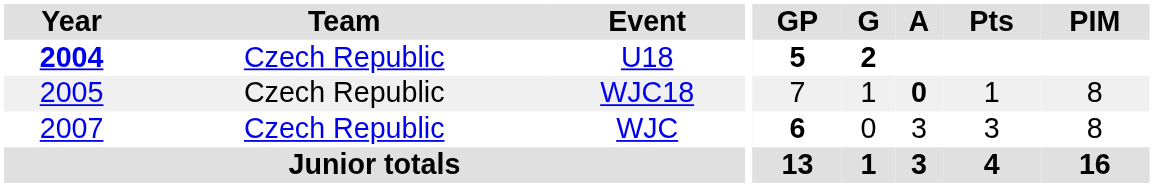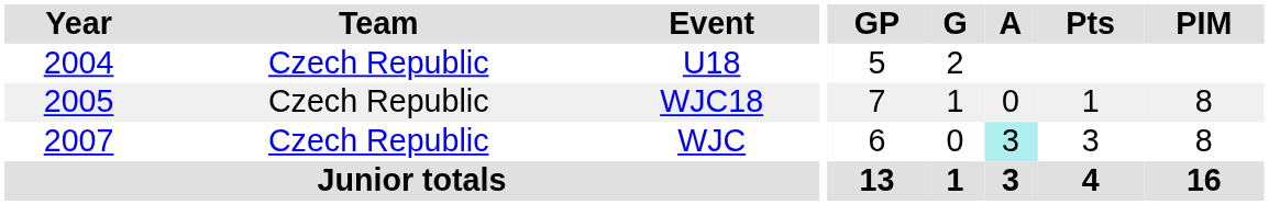U18 | Year: bold -> normal
U18 | GP: bold -> normal
U18 | G: bold -> normal
WJC18 | A: bold -> normal
WJC | GP: bold -> normal
WJC | A: no background -> paleturquoise background
